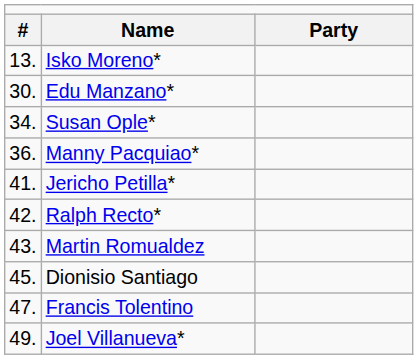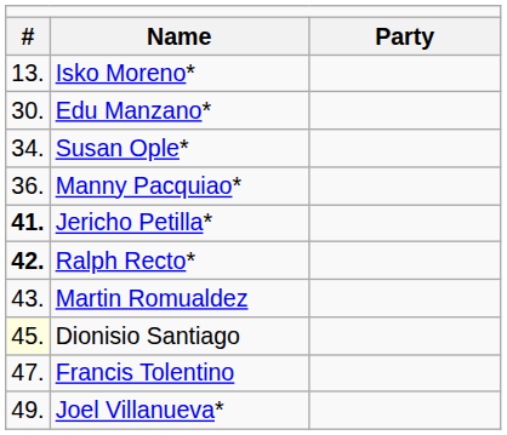Jericho Petilla* | column 1: normal -> bold
Ralph Recto* | column 1: normal -> bold
Dionisio Santiago | column 1: no background -> lightyellow background
